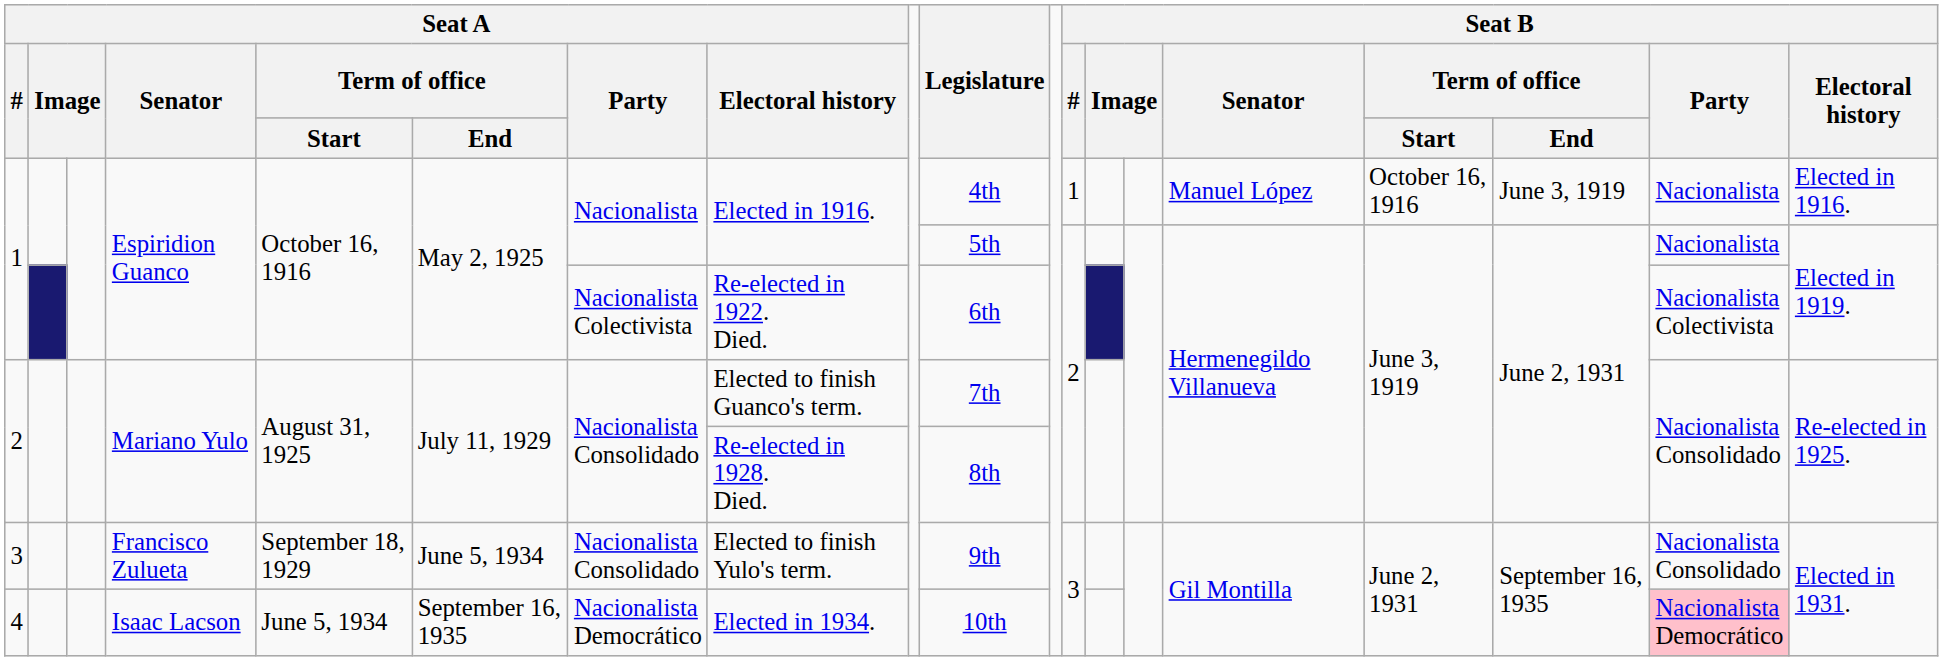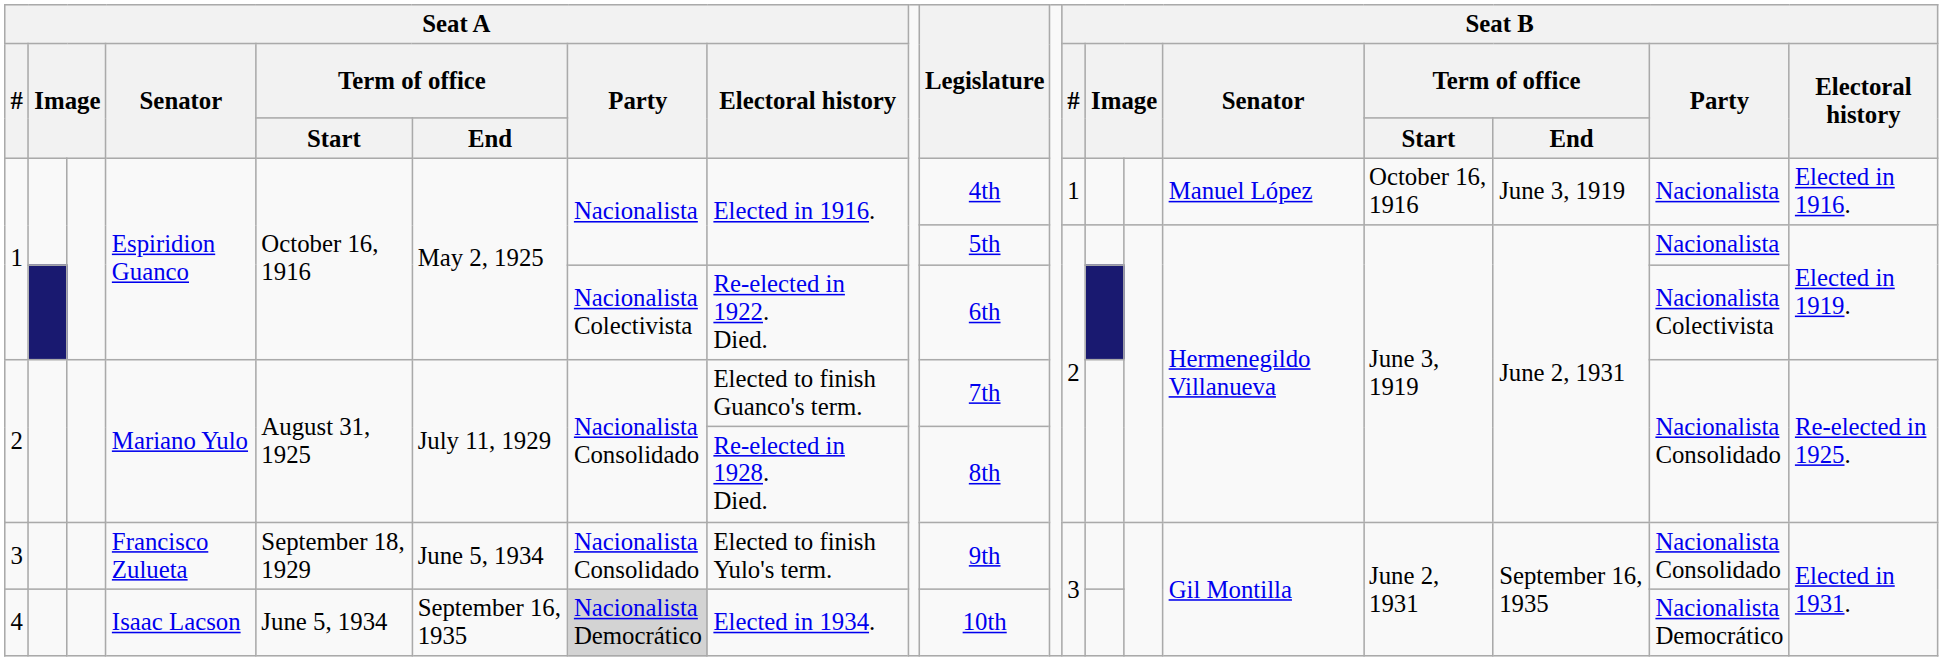4 | Seat A / Party: no background -> lightgrey background
4 | Seat B / Party: pink background -> no background
